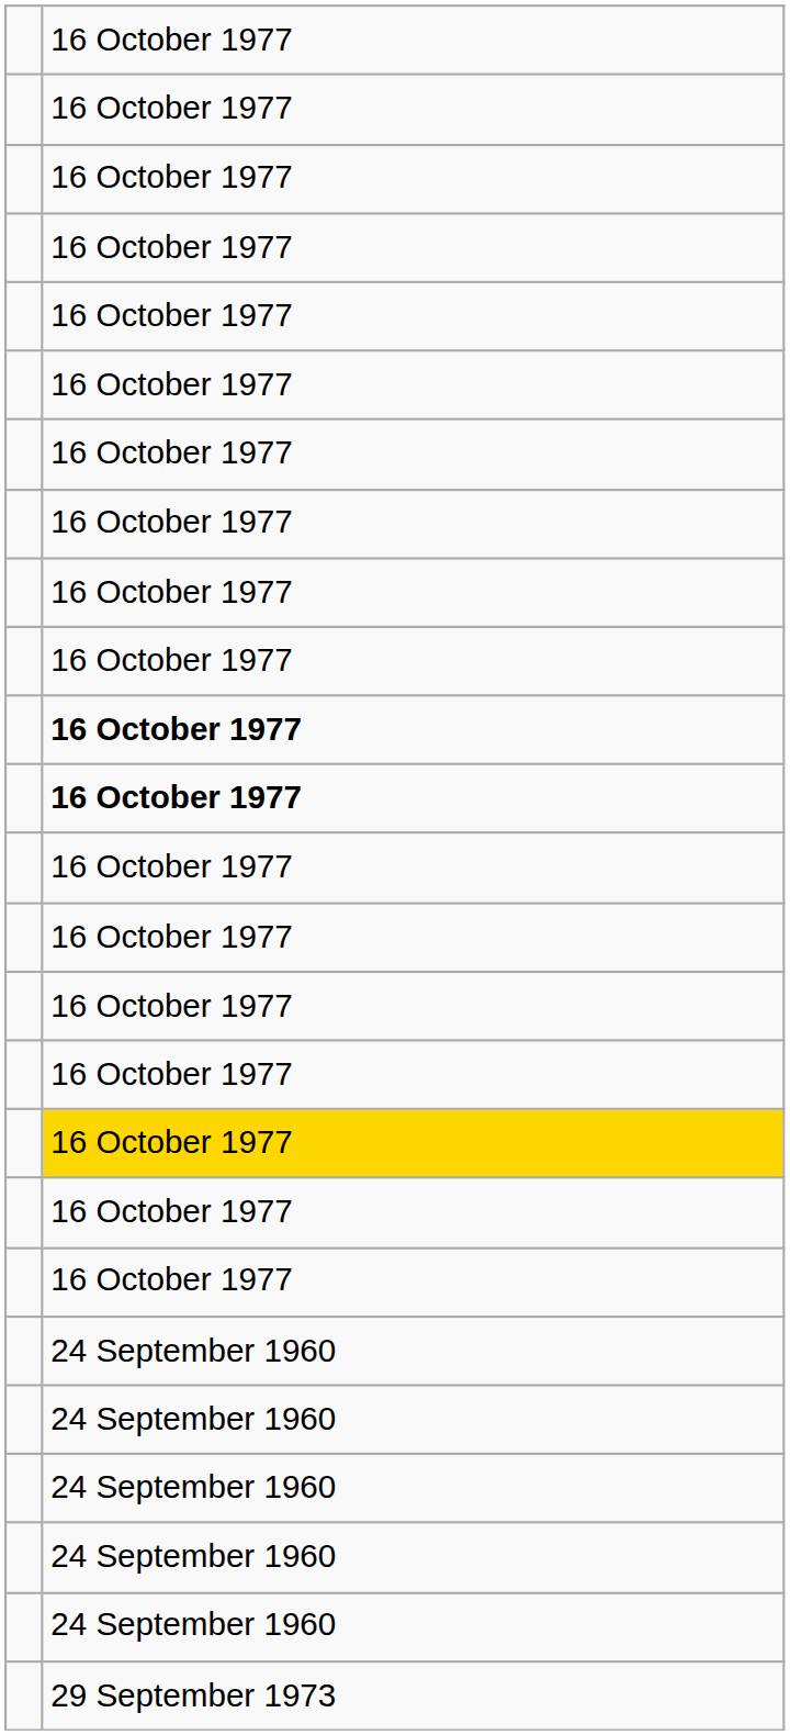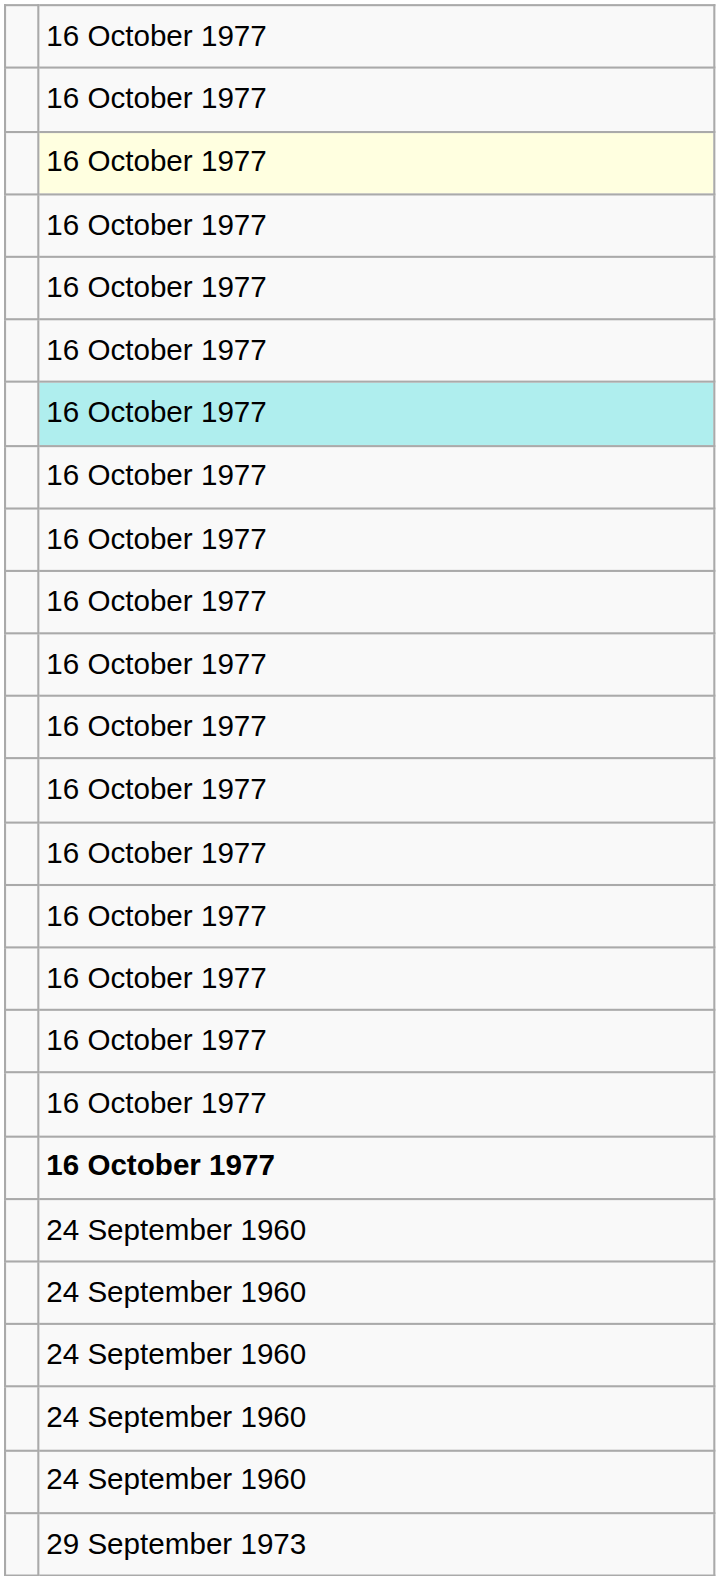row 3 | column 2: no background -> lightyellow background
row 7 | column 2: no background -> paleturquoise background
row 11 | column 2: bold -> normal
row 12 | column 2: bold -> normal
row 17 | column 2: gold background -> no background
row 19 | column 2: normal -> bold
